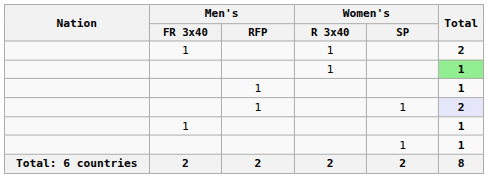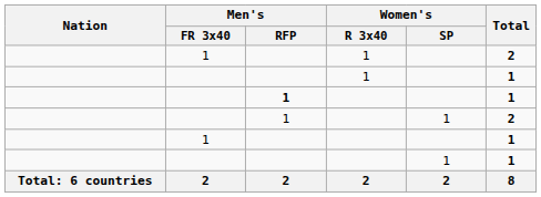row 4 | Total: lightgreen background -> no background
row 5 | Men's / RFP: normal -> bold
row 6 | Total: lavender background -> no background
